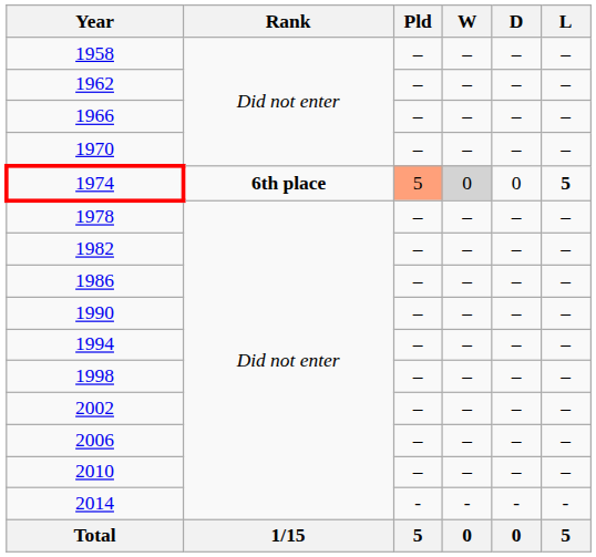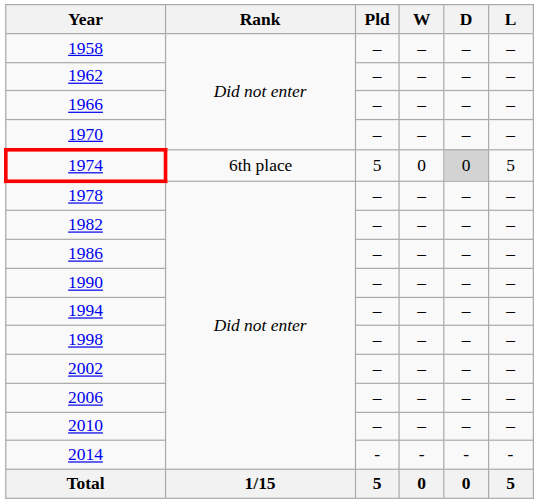1974 | Rank: bold -> normal
1974 | Pld: lightsalmon background -> no background
1974 | W: lightgrey background -> no background
1974 | D: no background -> lightgrey background
1974 | L: bold -> normal
